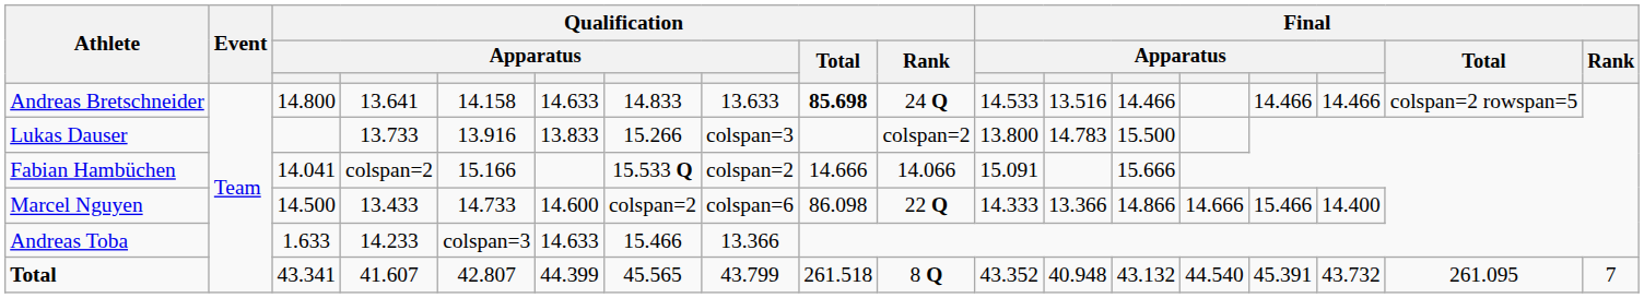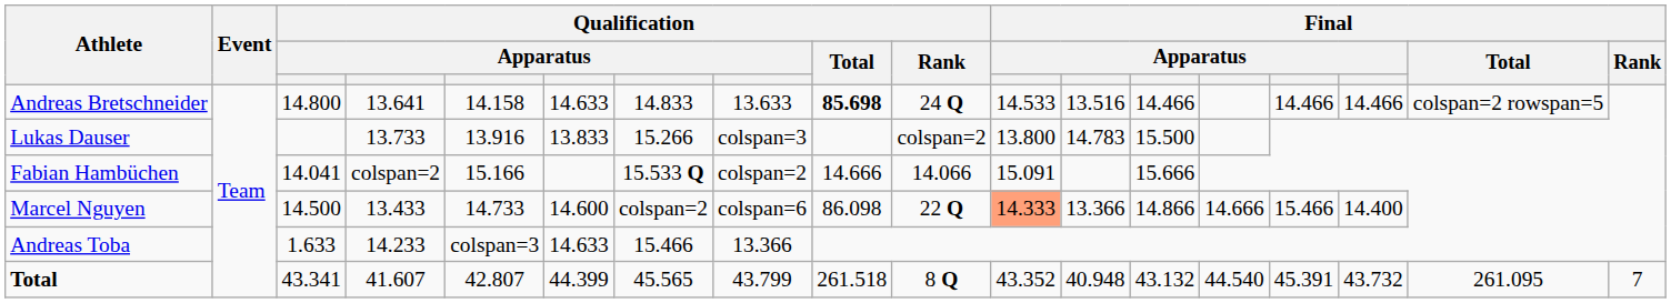Marcel Nguyen | column 11: no background -> lightsalmon background
